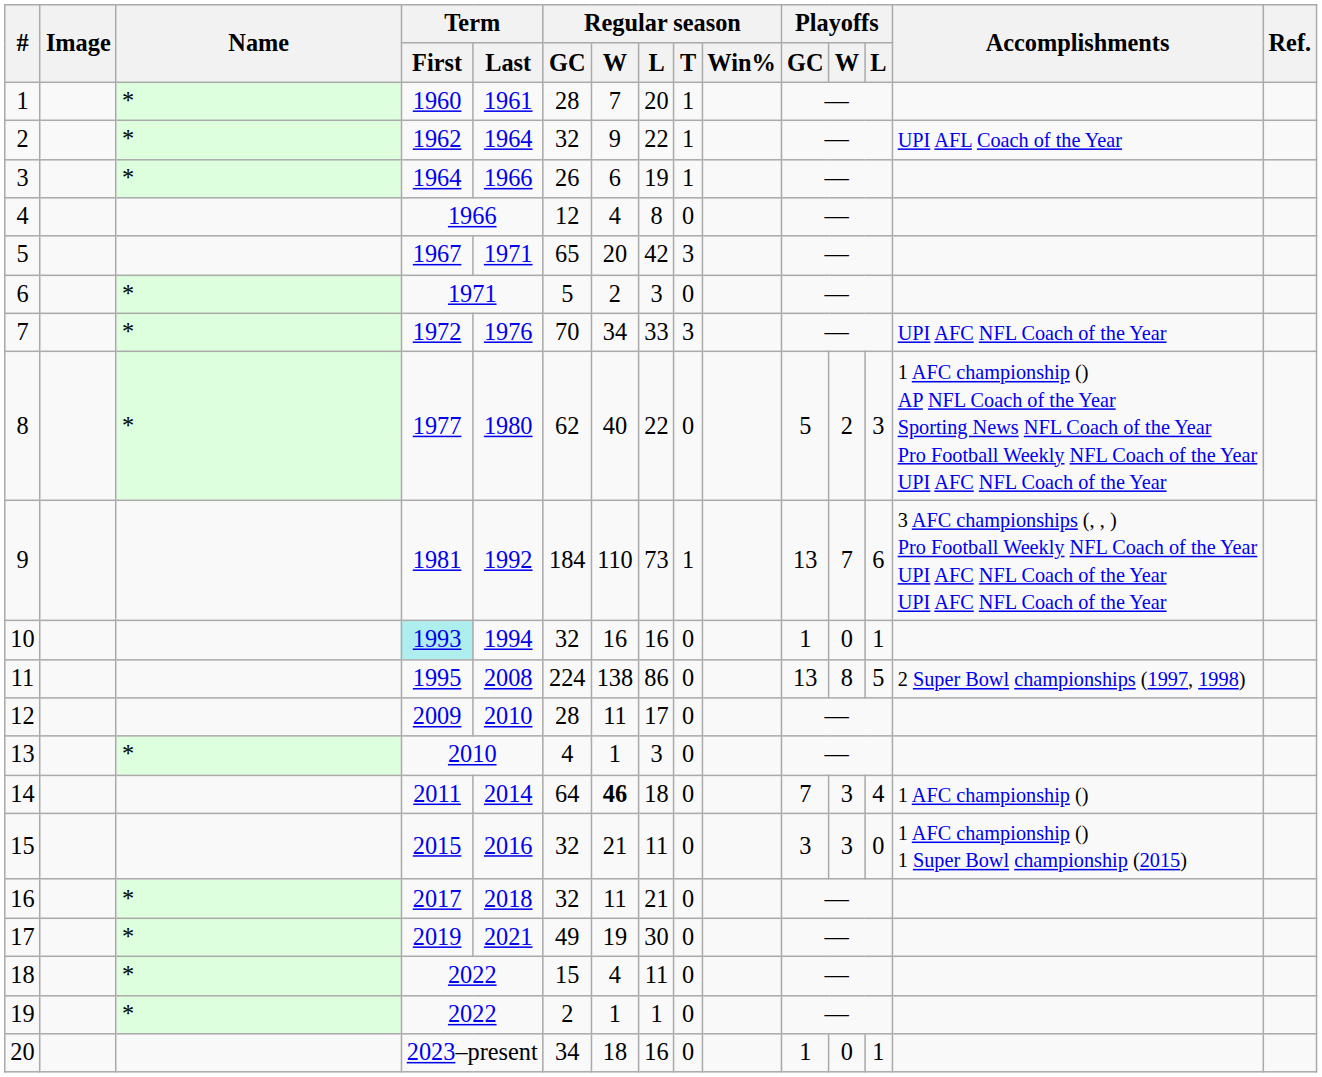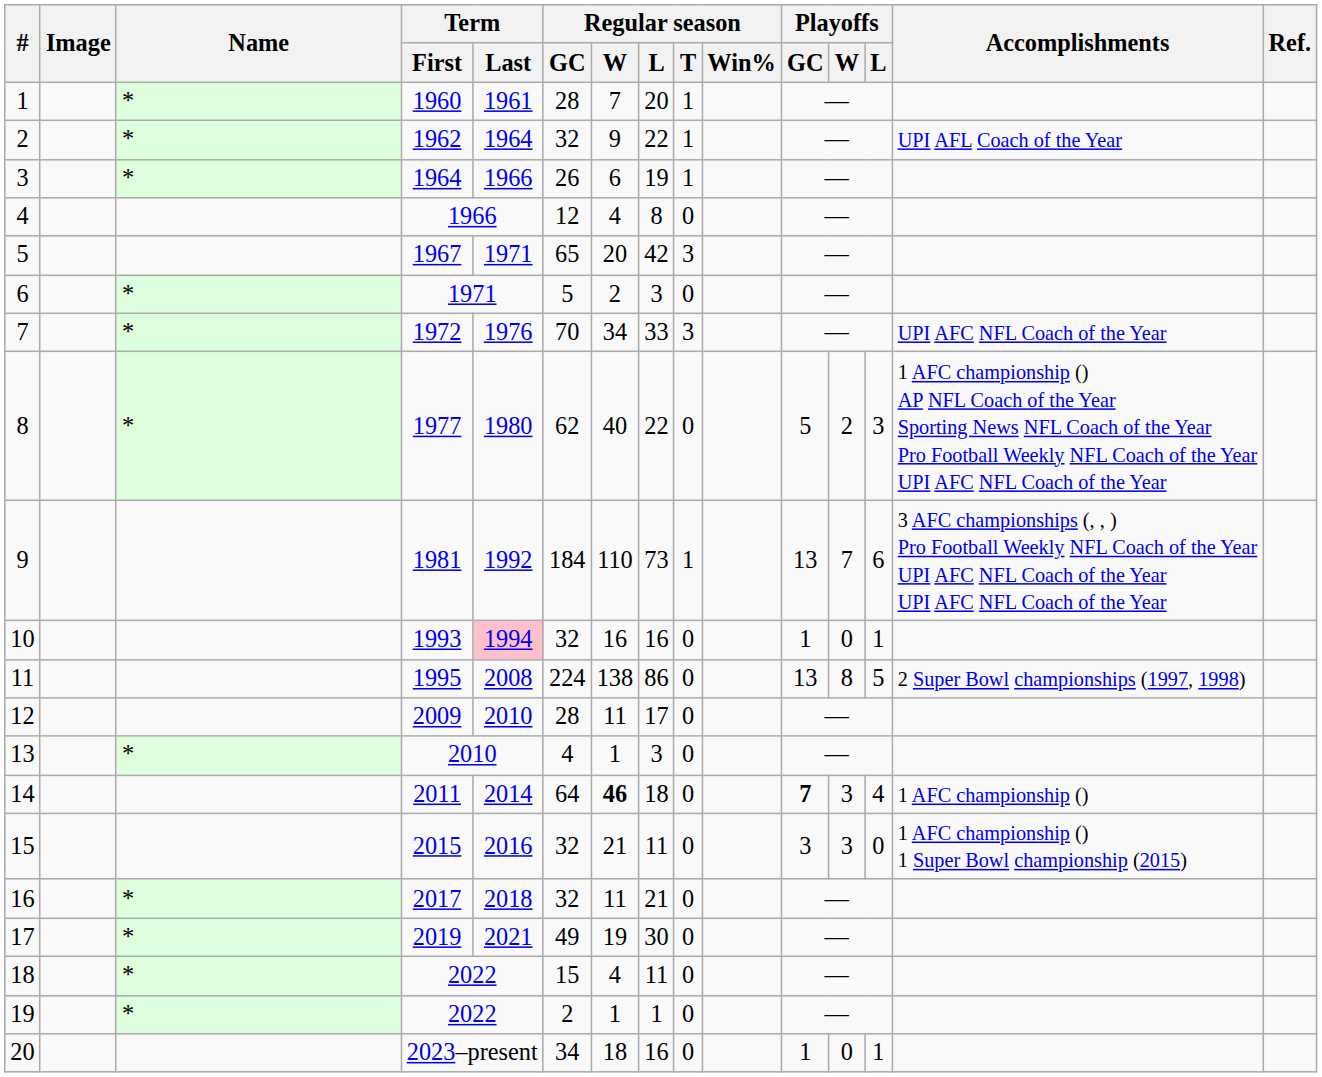10 | Term / First: paleturquoise background -> no background
10 | Term / Last: no background -> pink background
14 | Playoffs / GC: normal -> bold
